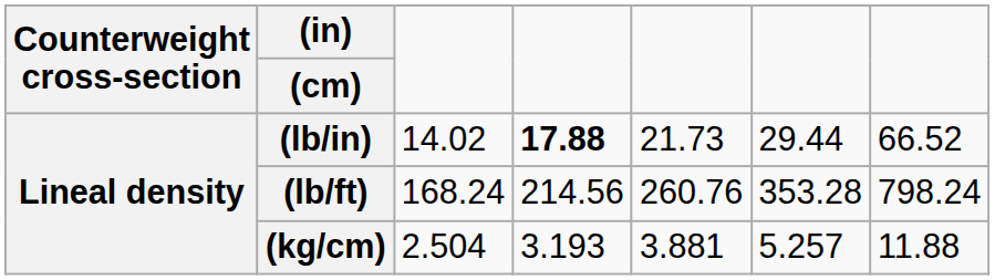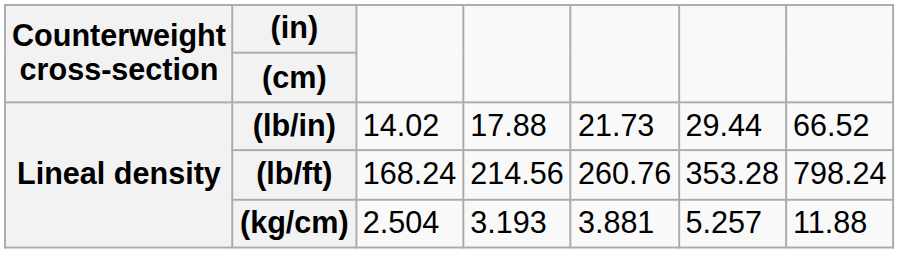(lb/in) | column 4: bold -> normal
